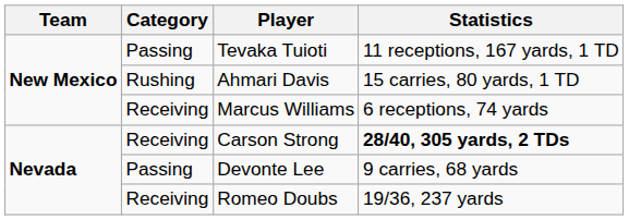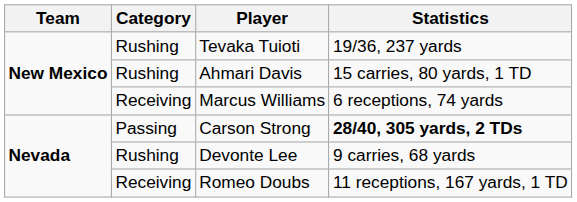Tevaka Tuioti | Category: Passing -> Rushing
Tevaka Tuioti | Statistics: 11 receptions, 167 yards, 1 TD -> 19/36, 237 yards
Carson Strong | Category: Receiving -> Passing
Devonte Lee | Category: Passing -> Rushing
Romeo Doubs | Statistics: 19/36, 237 yards -> 11 receptions, 167 yards, 1 TD
